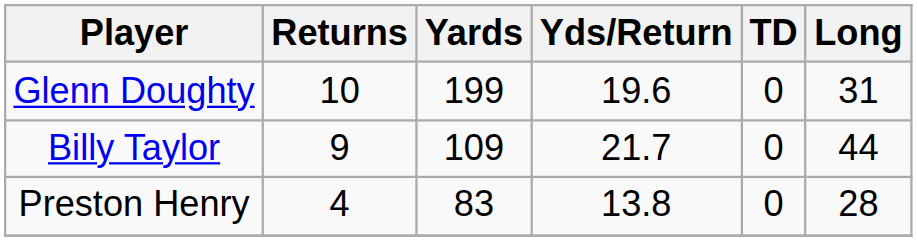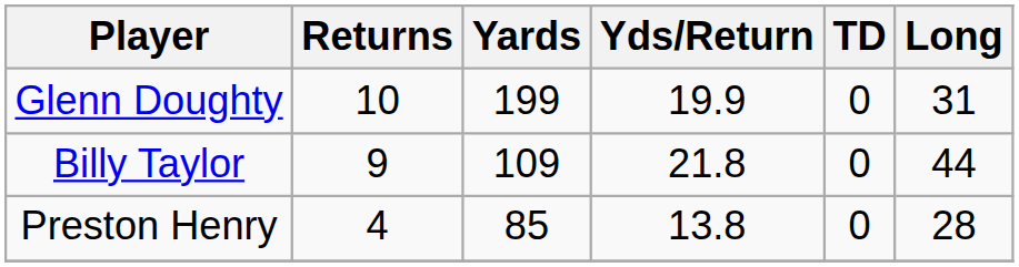Glenn Doughty | Yds/Return: 19.6 -> 19.9
Billy Taylor | Yds/Return: 21.7 -> 21.8
Preston Henry | Yards: 83 -> 85
